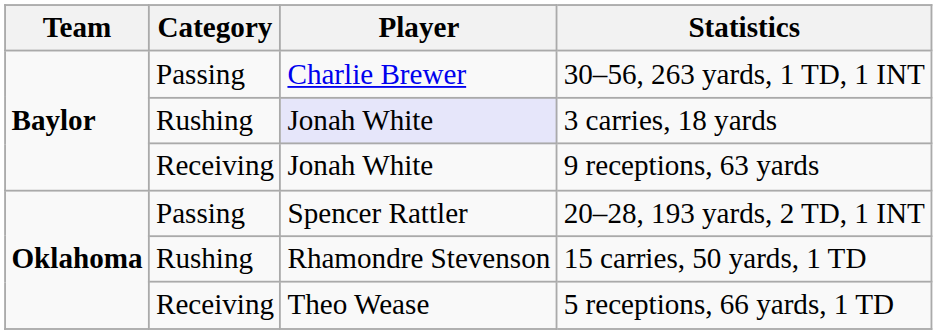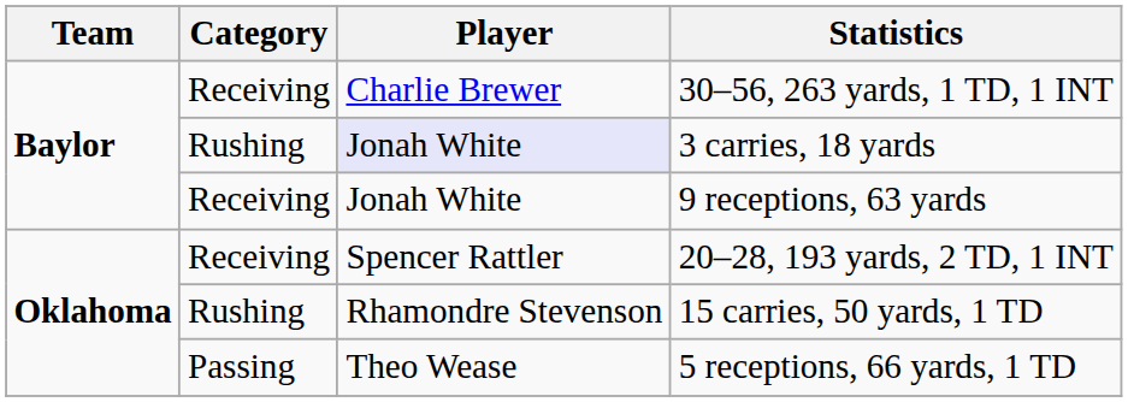30–56, 263 yards, 1 TD, 1 INT | Category: Passing -> Receiving
20–28, 193 yards, 2 TD, 1 INT | Category: Passing -> Receiving
5 receptions, 66 yards, 1 TD | Category: Receiving -> Passing
